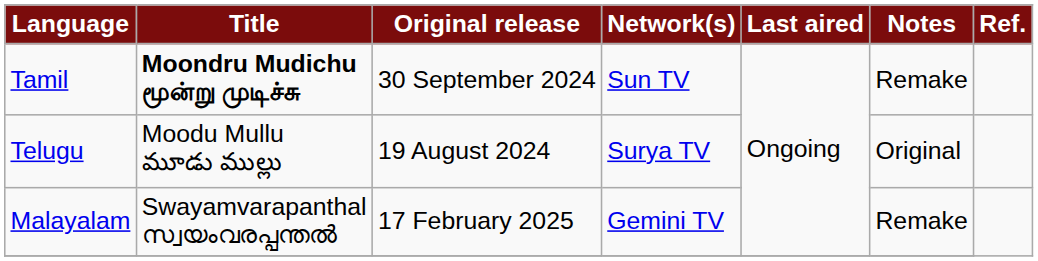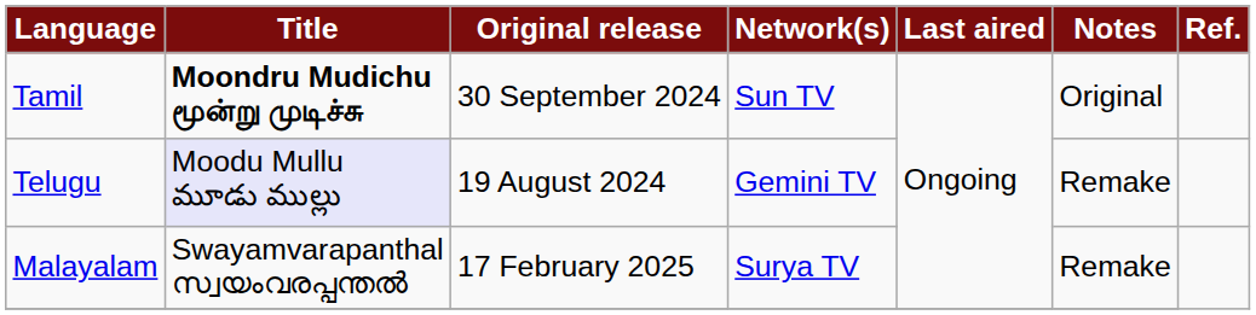Tamil | Notes: Remake -> Original
Telugu | Title: no background -> lavender background
Telugu | Network(s): Surya TV -> Gemini TV
Telugu | Notes: Original -> Remake
Malayalam | Network(s): Gemini TV -> Surya TV
